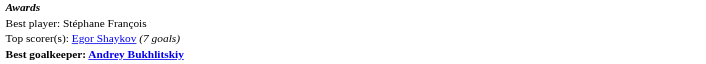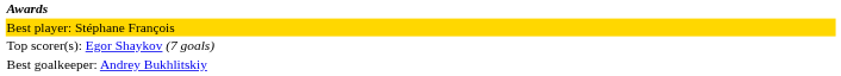Best player: Stéphane François | Awards: no background -> gold background
Best goalkeeper: Andrey Bukhlitskiy | Awards: bold -> normal
